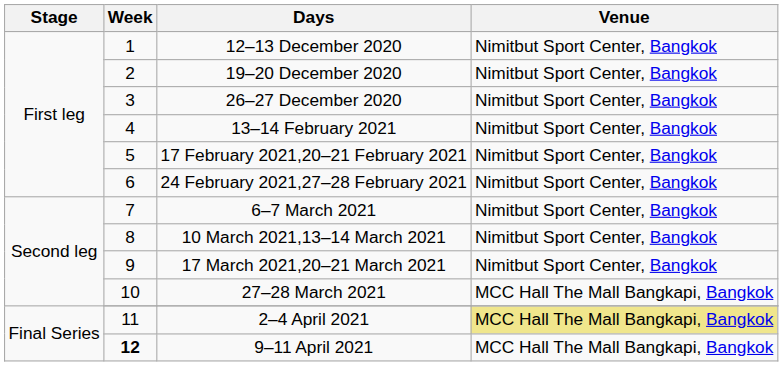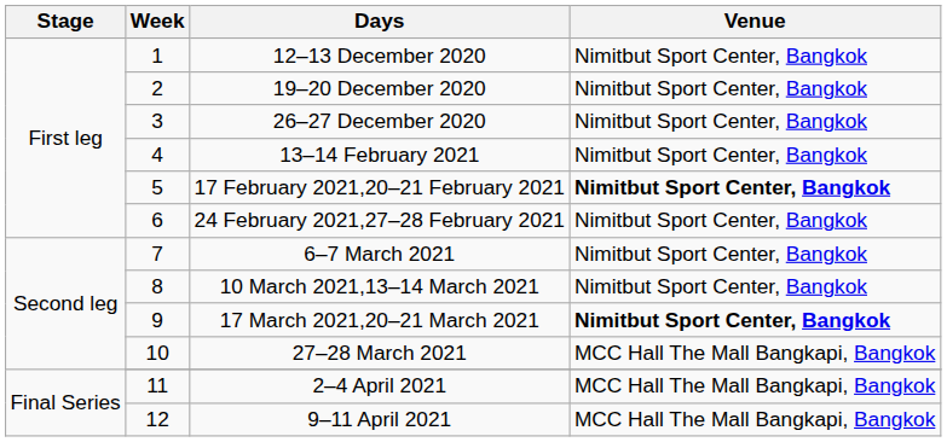17 February 2021,20–21 February 2021 | Venue: normal -> bold
17 March 2021,20–21 March 2021 | Venue: normal -> bold
2–4 April 2021 | Venue: khaki background -> no background
9–11 April 2021 | Week: bold -> normal
